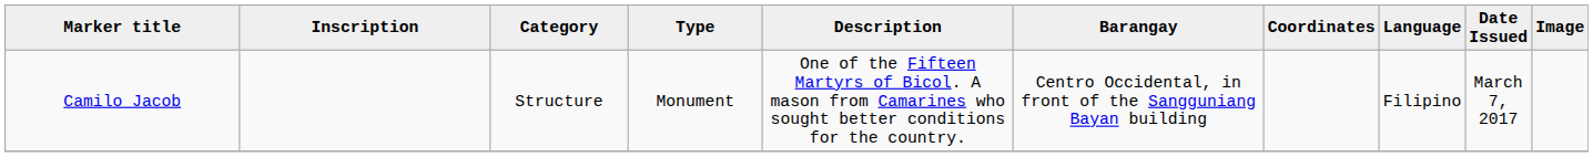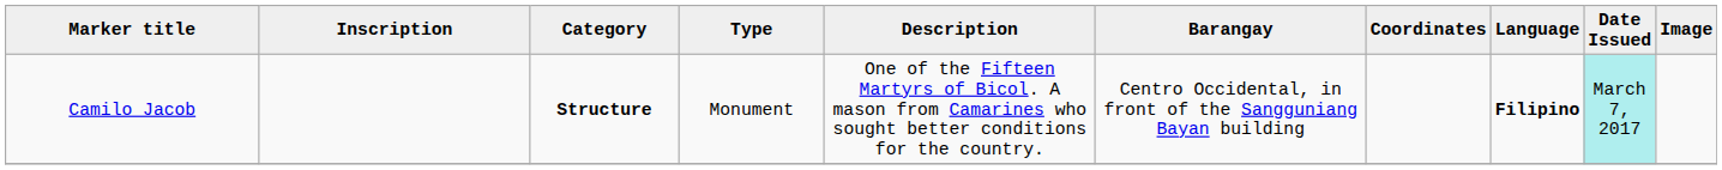Camilo Jacob | Category: normal -> bold
Camilo Jacob | Language: normal -> bold
Camilo Jacob | Date Issued: no background -> paleturquoise background
